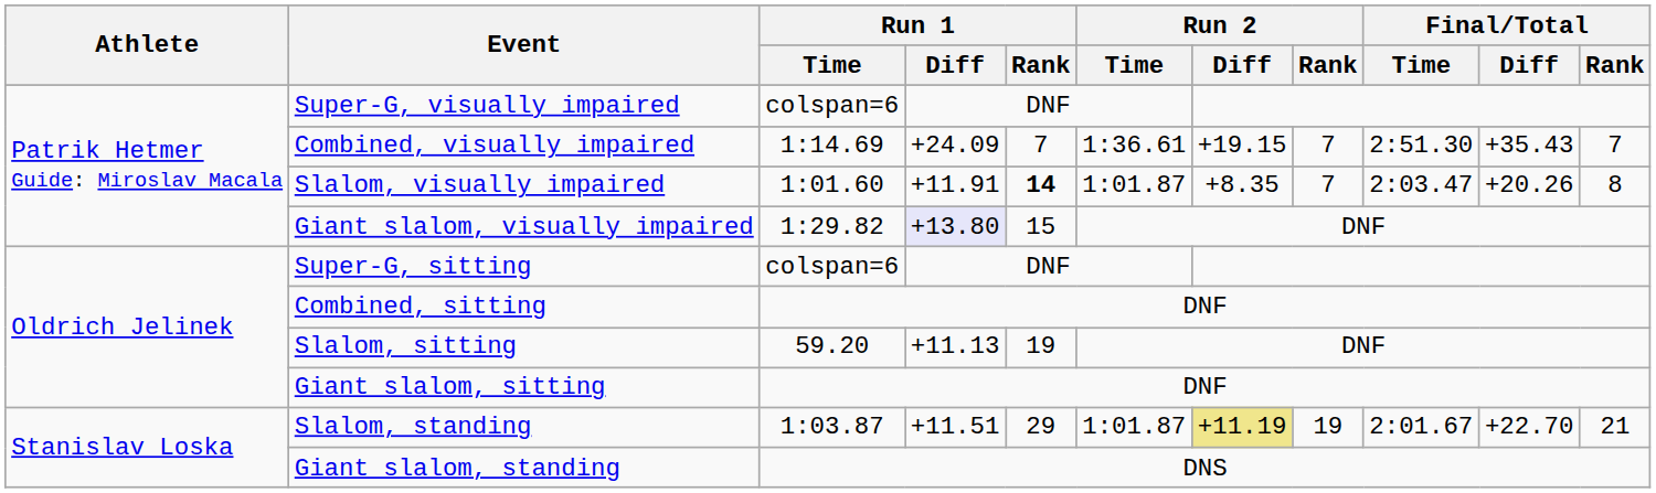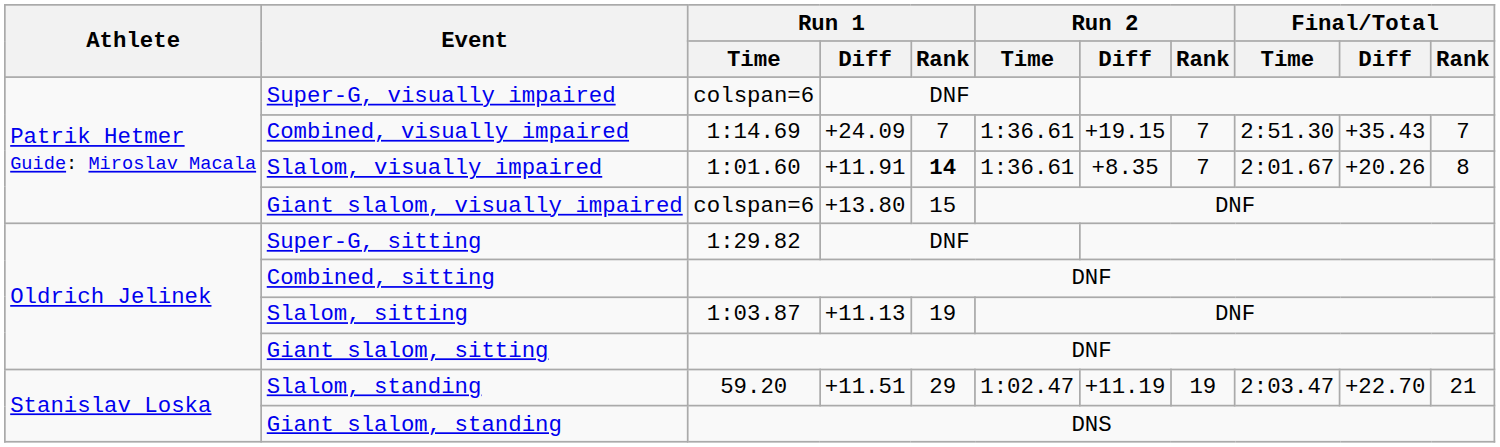Slalom, visually impaired | Run 2 / Time: 1:01.87 -> 1:36.61
Slalom, visually impaired | Final/Total / Time: 2:03.47 -> 2:01.67
Giant slalom, visually impaired | Run 1 / Time: 1:29.82 -> colspan=6
Giant slalom, visually impaired | Run 1 / Diff: lavender background -> no background
Super-G, sitting | Run 1 / Time: colspan=6 -> 1:29.82
Slalom, sitting | Run 1 / Time: 59.20 -> 1:03.87
Slalom, standing | Run 1 / Time: 1:03.87 -> 59.20
Slalom, standing | Run 2 / Time: 1:01.87 -> 1:02.47
Slalom, standing | Run 2 / Diff: khaki background -> no background
Slalom, standing | Final/Total / Time: 2:01.67 -> 2:03.47
